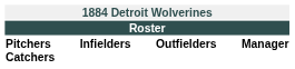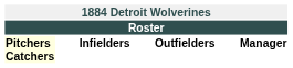Pitchers Catchers | column 1: no background -> lightyellow background
